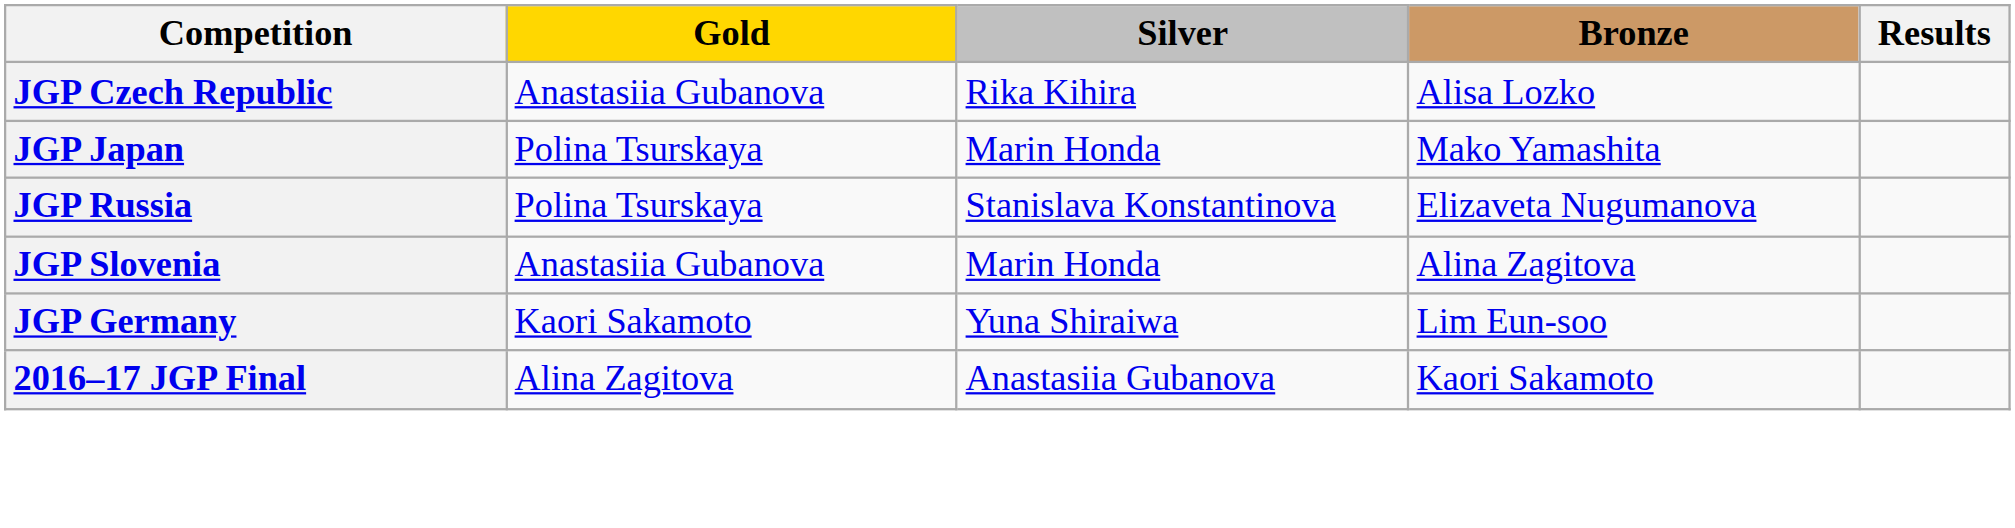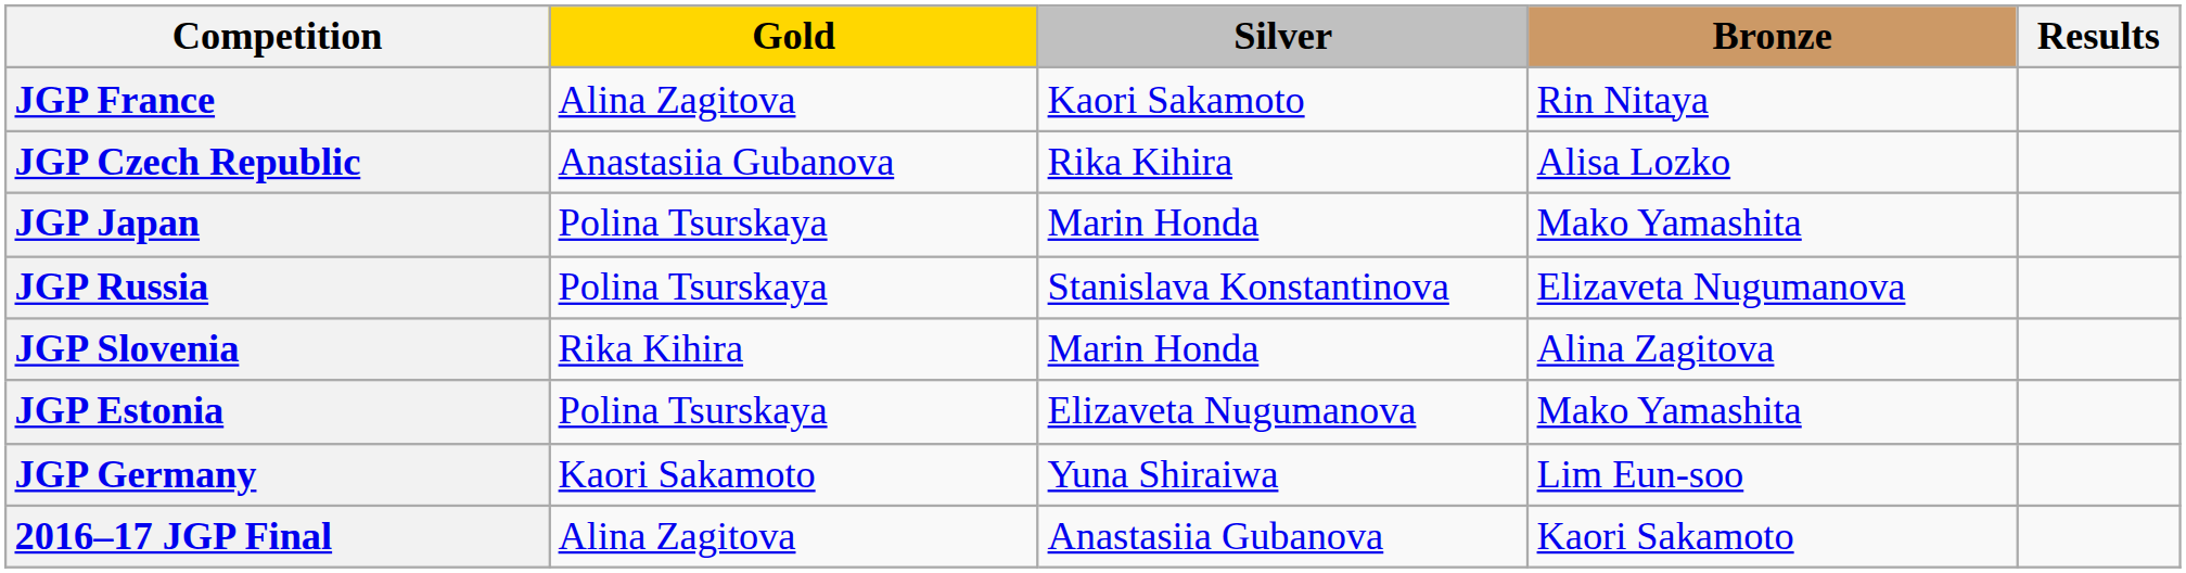+ row: JGP France | Alina Zagitova | Kaori Sakamoto | Rin Nitaya
JGP Slovenia | Gold: Anastasiia Gubanova -> Rika Kihira
+ row: JGP Estonia | Polina Tsurskaya | Elizaveta Nugumanova | Mako Yamashita
